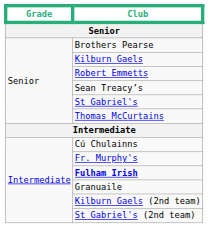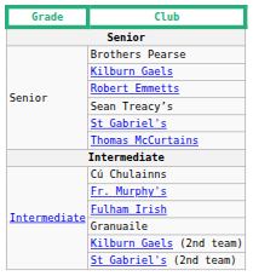Fulham Irish | Club: bold -> normal
